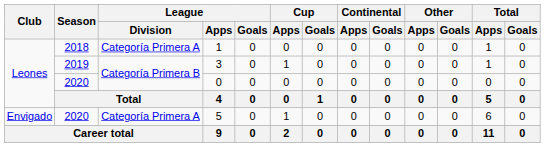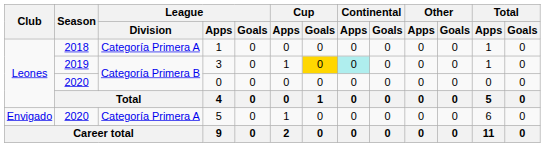3 | Cup / Goals: no background -> gold background
3 | Continental / Apps: no background -> paleturquoise background
